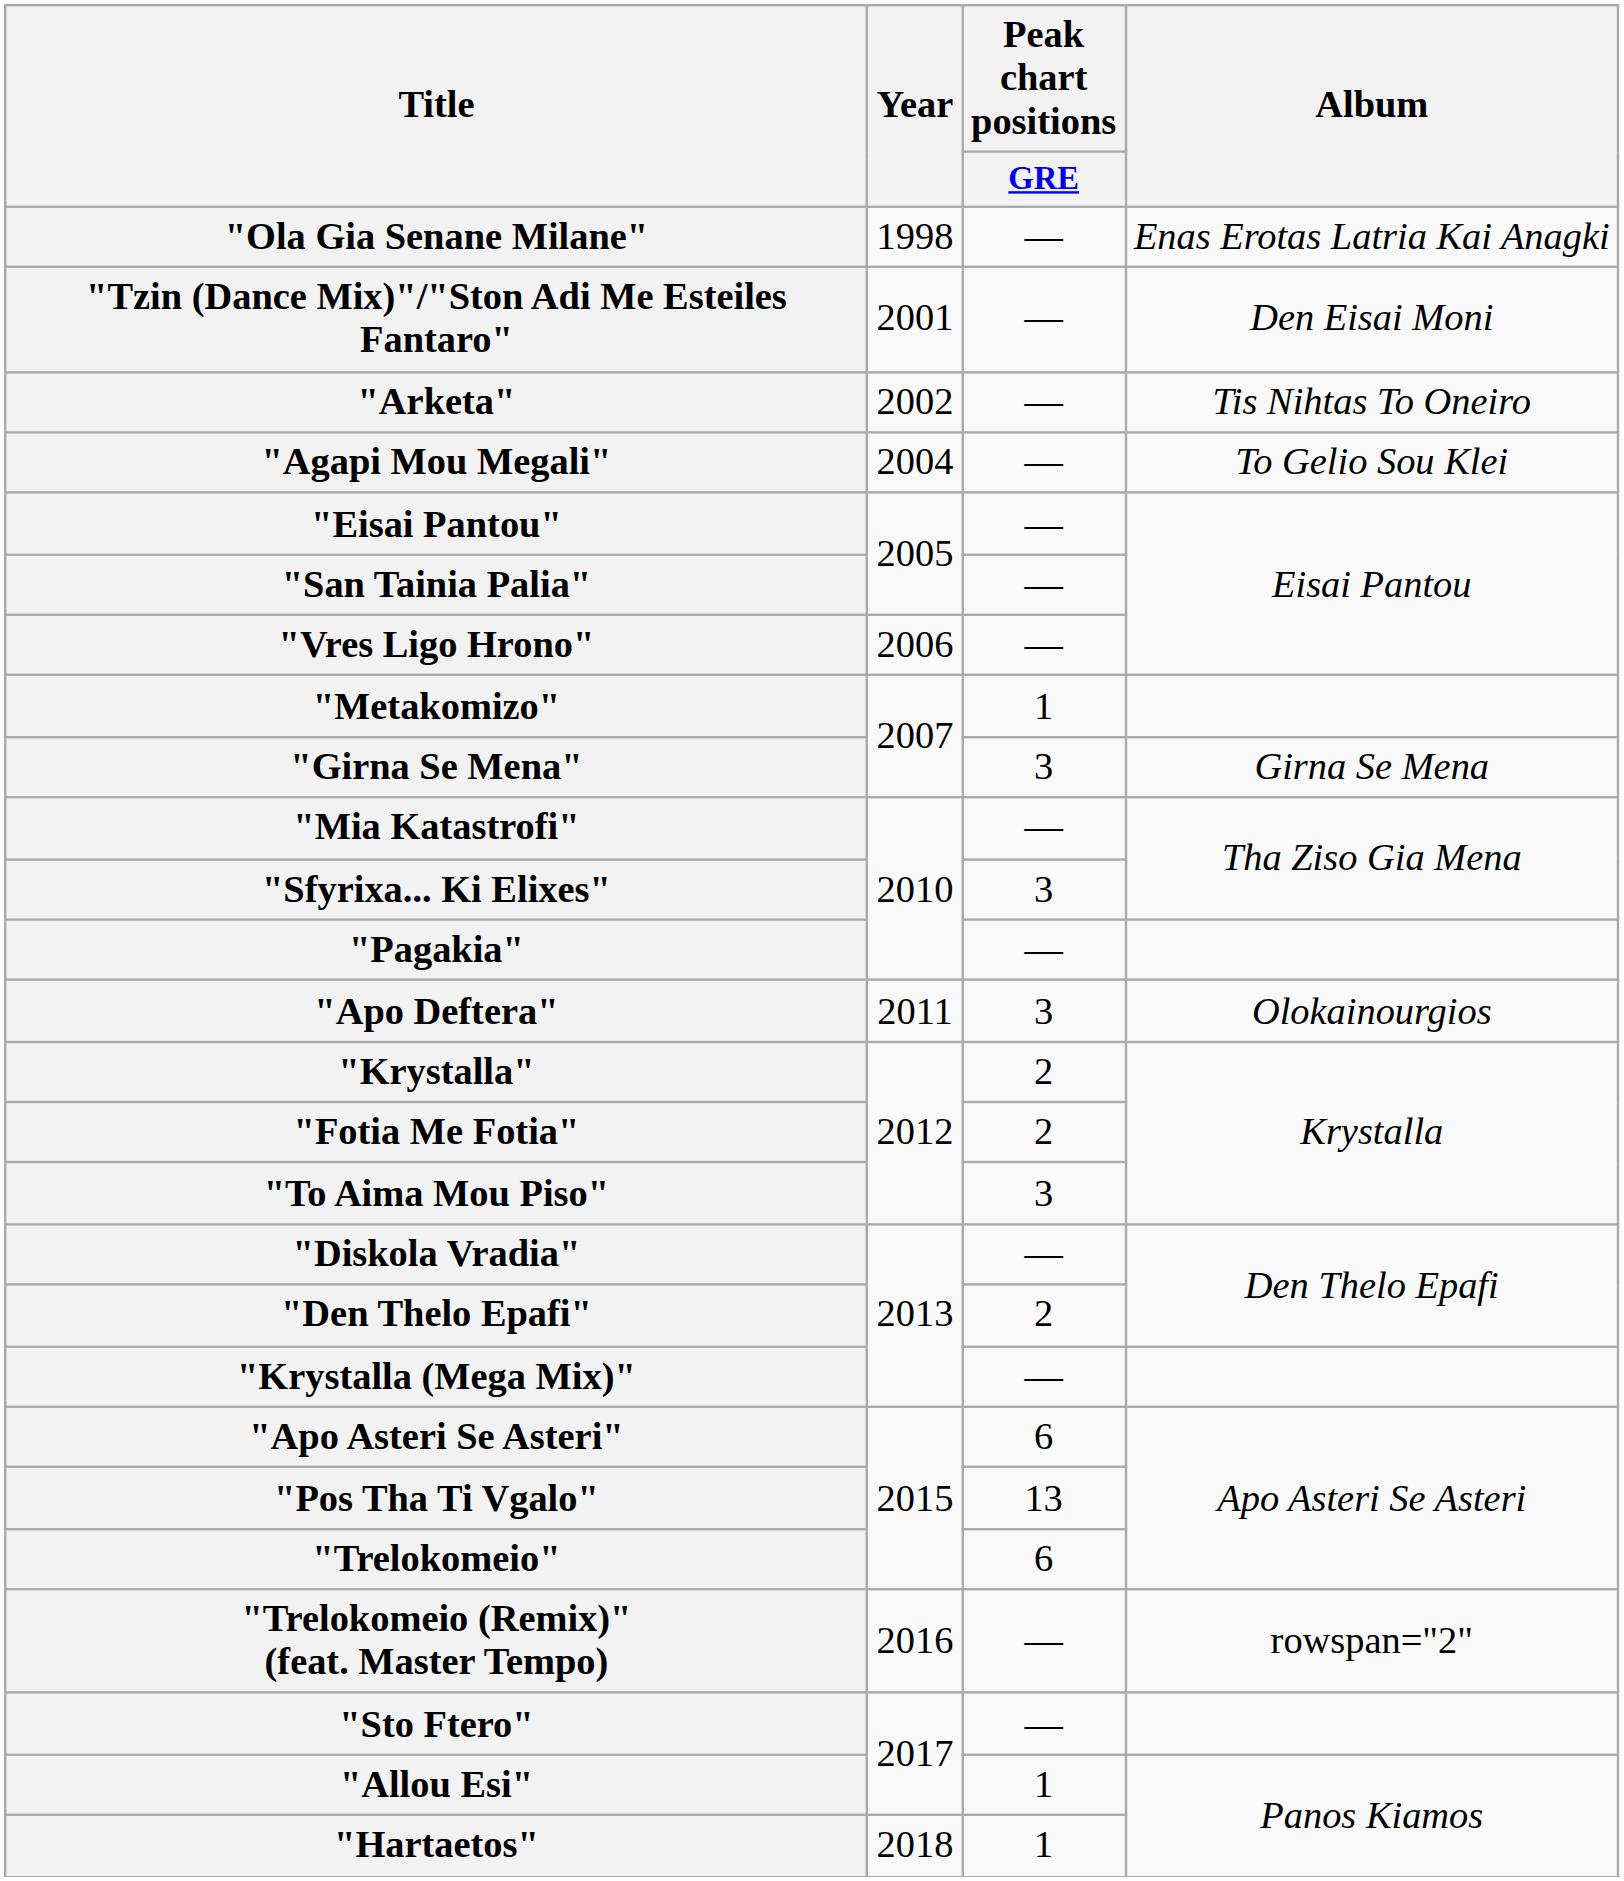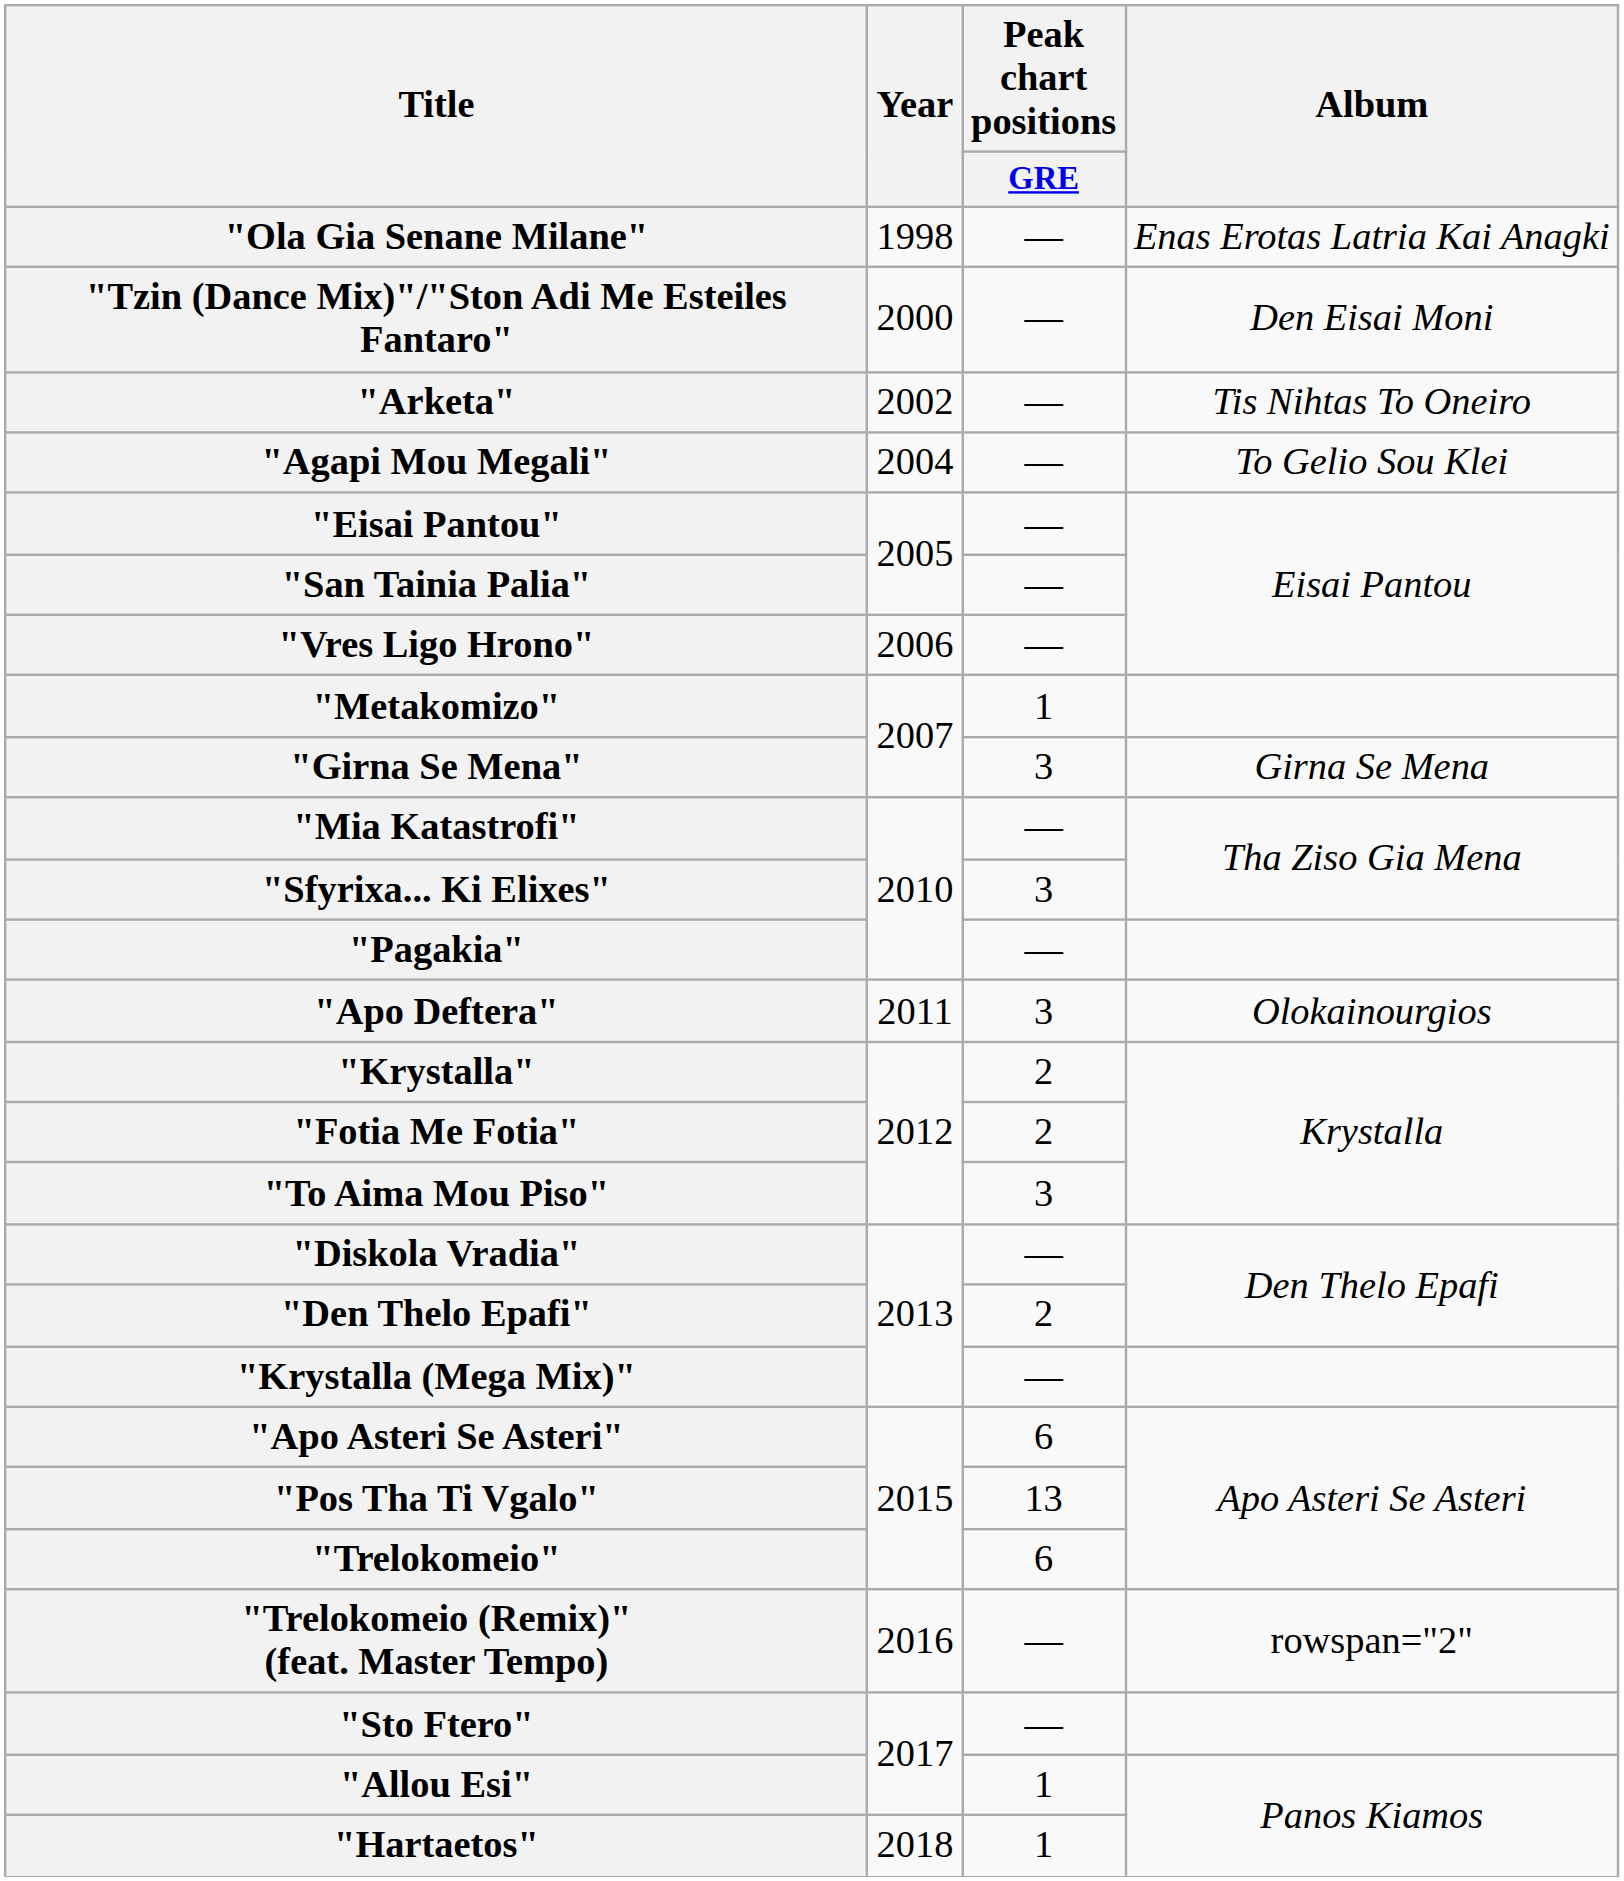"Tzin (Dance Mix)"/"Ston Adi Me Esteiles Fantaro" | Year: 2001 -> 2000
